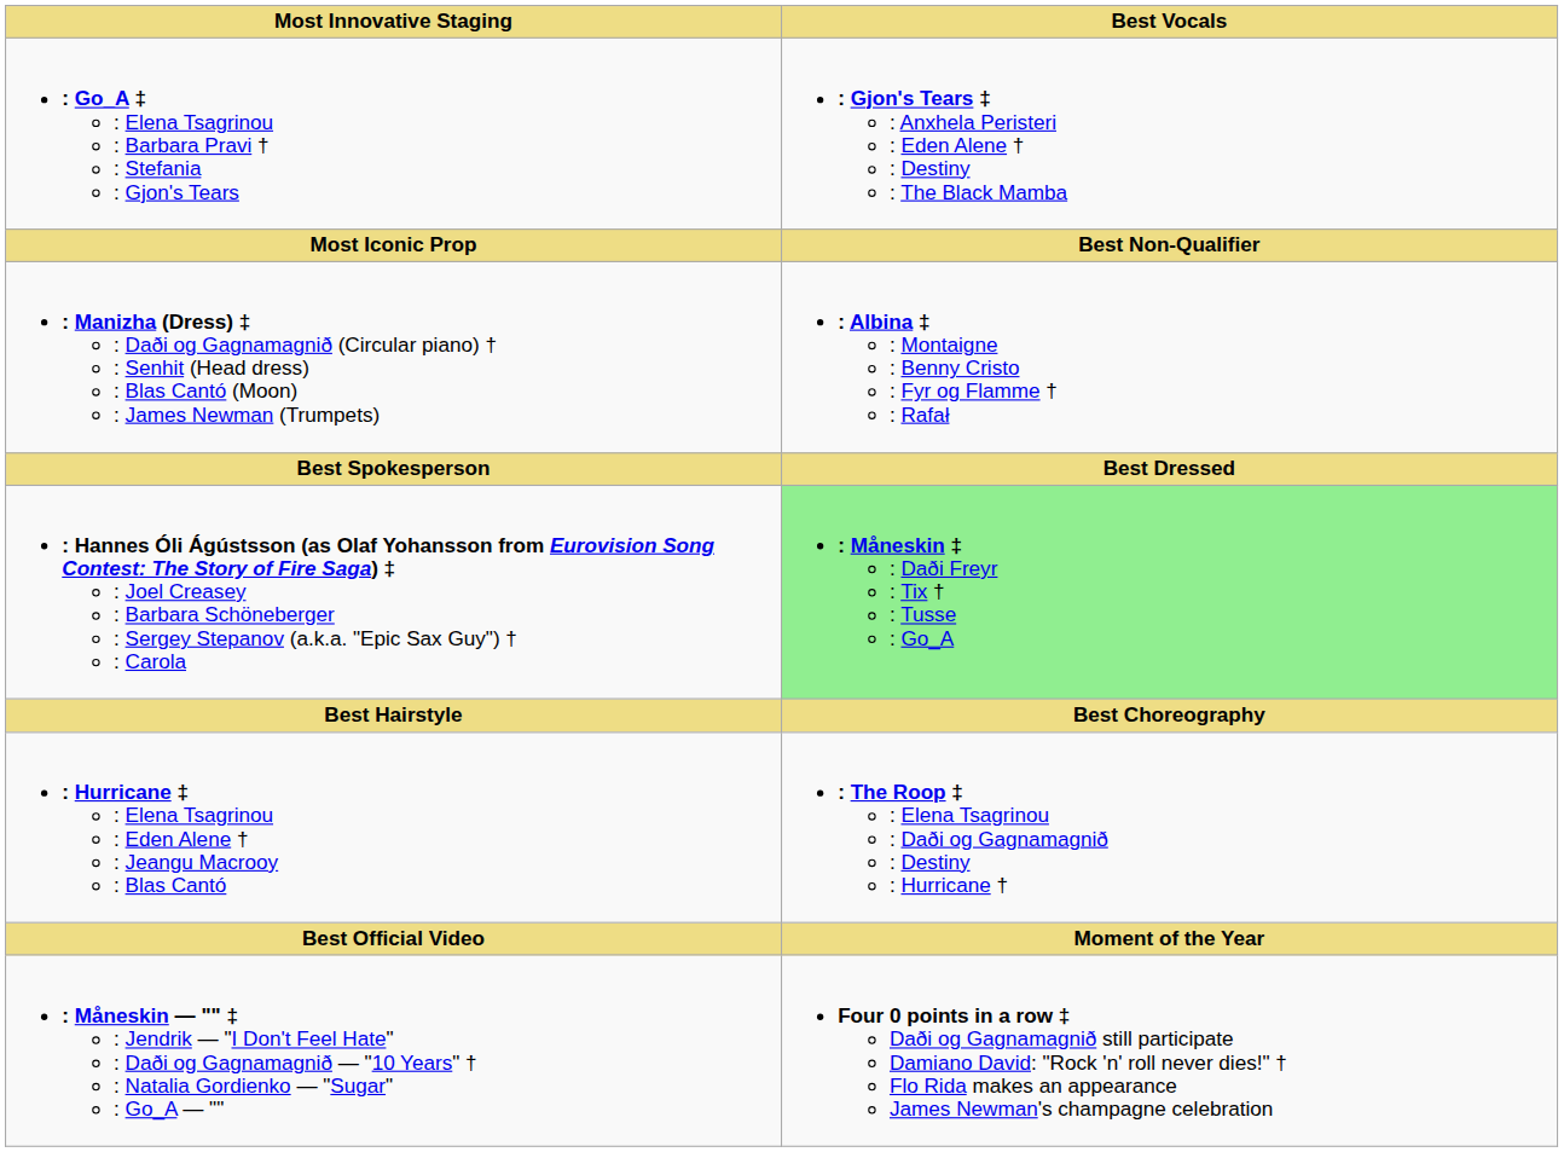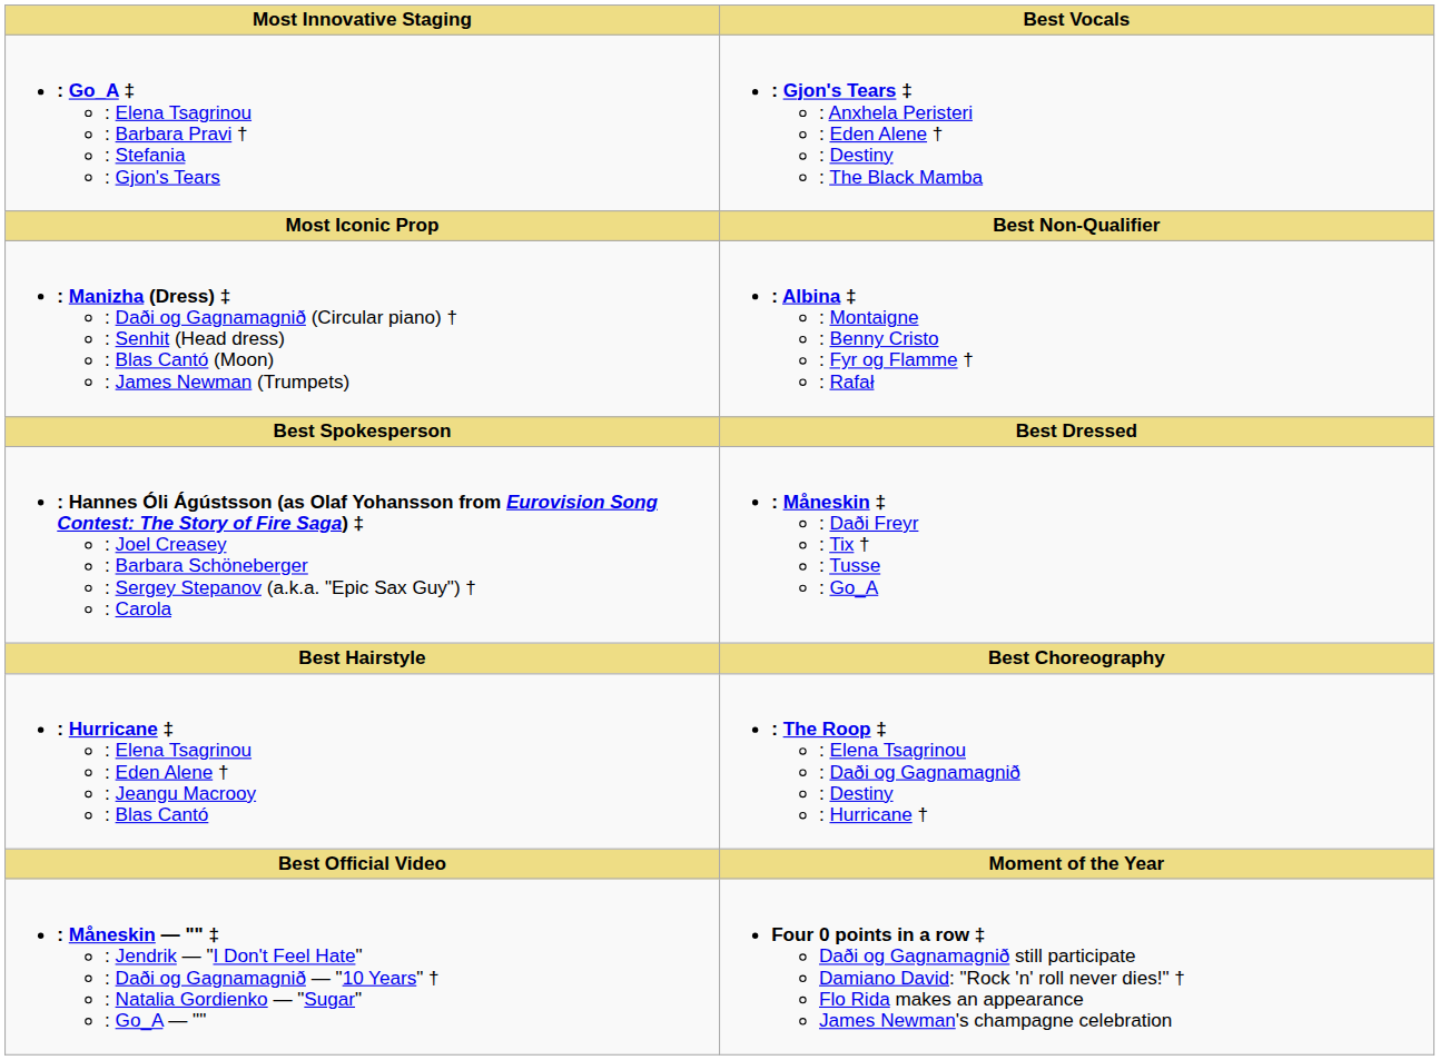row 6 | Best Vocals: lightgreen background -> no background
